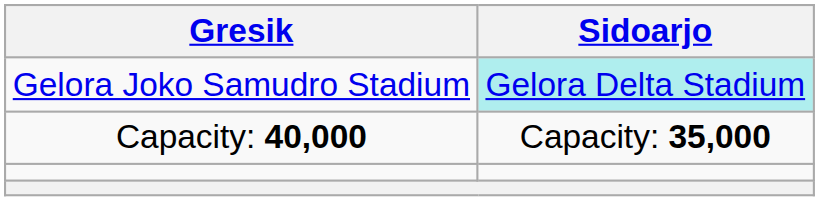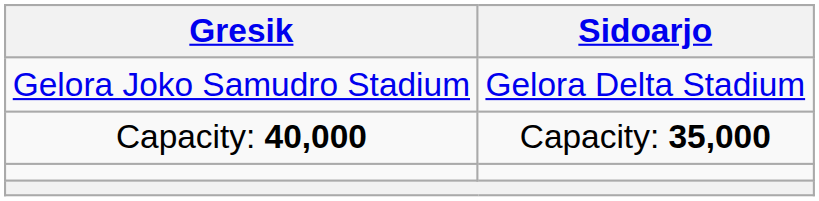row 2 | Sidoarjo: paleturquoise background -> no background
